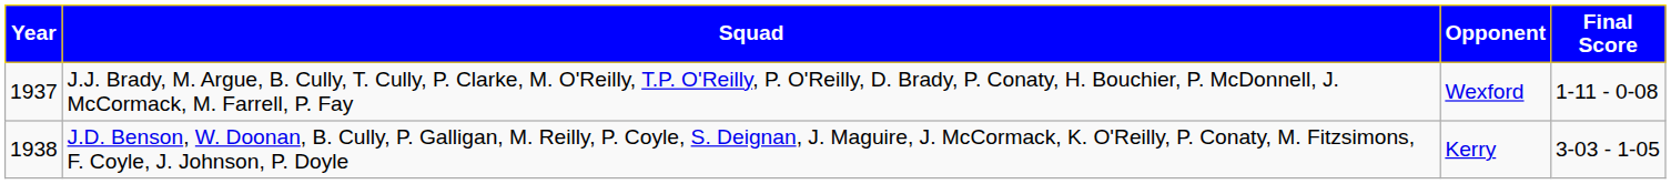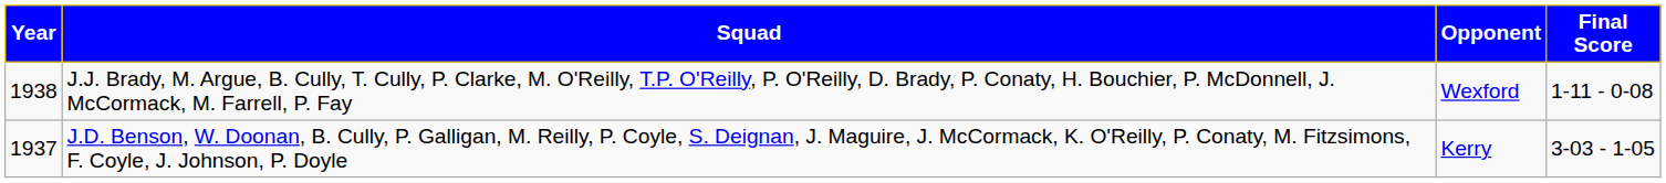row 2 | Year: 1937 -> 1938
row 3 | Year: 1938 -> 1937
